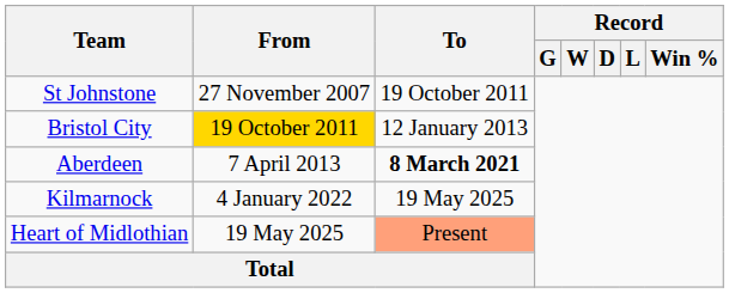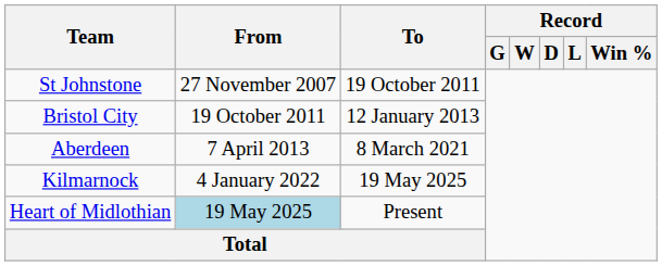Bristol City | From: gold background -> no background
Aberdeen | To: bold -> normal
Heart of Midlothian | From: no background -> lightblue background
Heart of Midlothian | To: lightsalmon background -> no background
